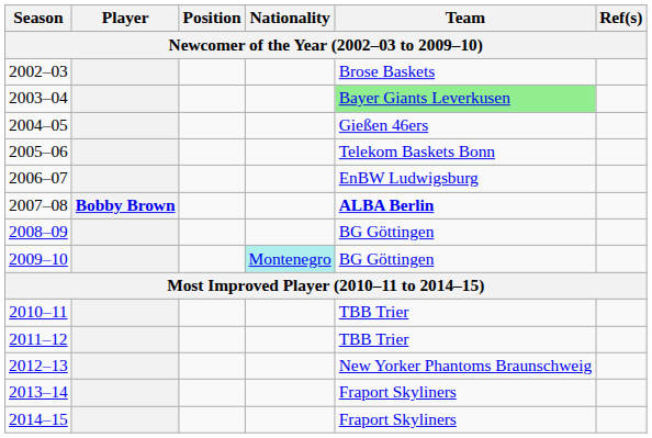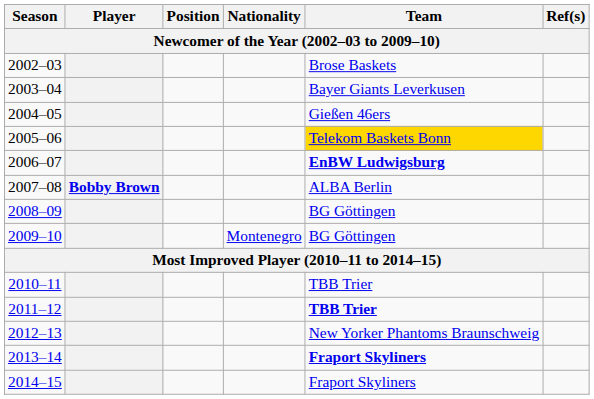2003–04 | Team: lightgreen background -> no background
2005–06 | Team: no background -> gold background
2006–07 | Team: normal -> bold
2007–08 | Team: bold -> normal
2009–10 | Nationality: paleturquoise background -> no background
2011–12 | Team: normal -> bold
2013–14 | Team: normal -> bold
